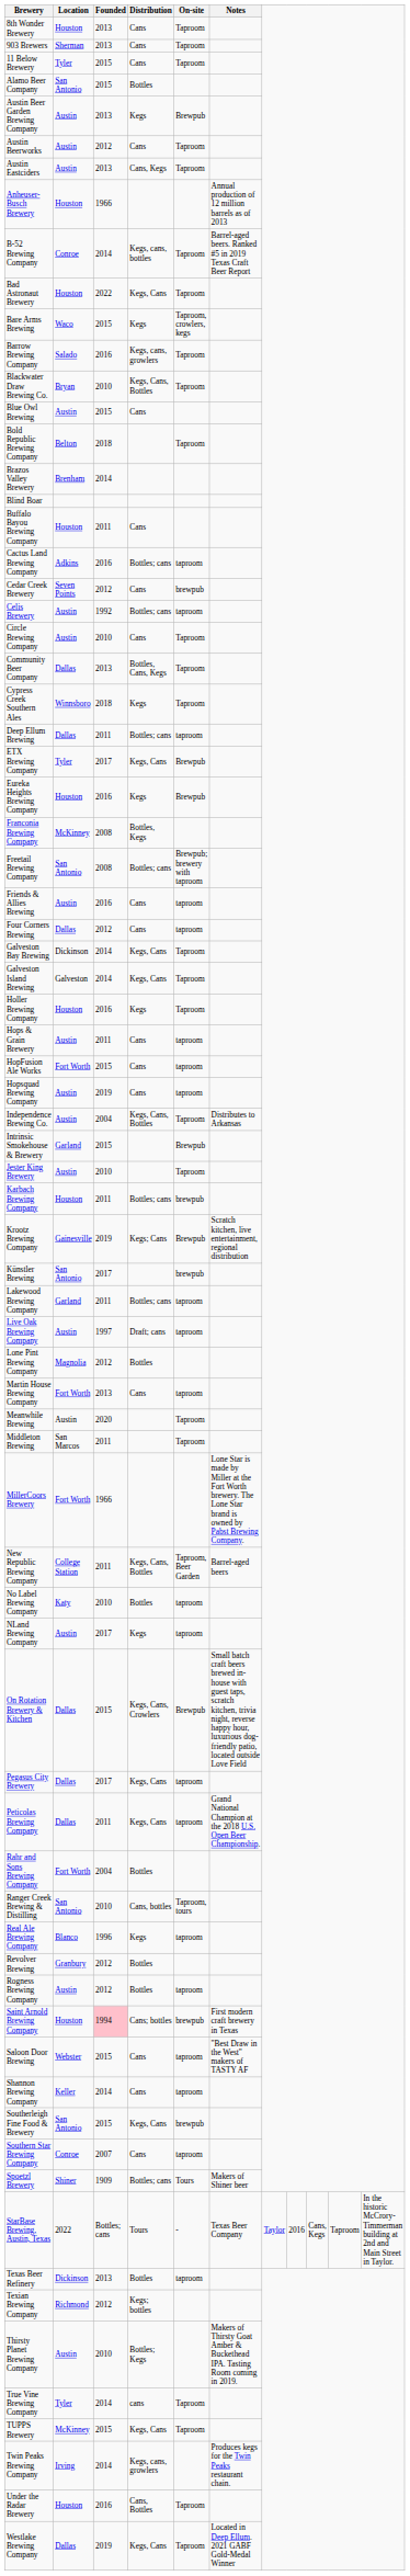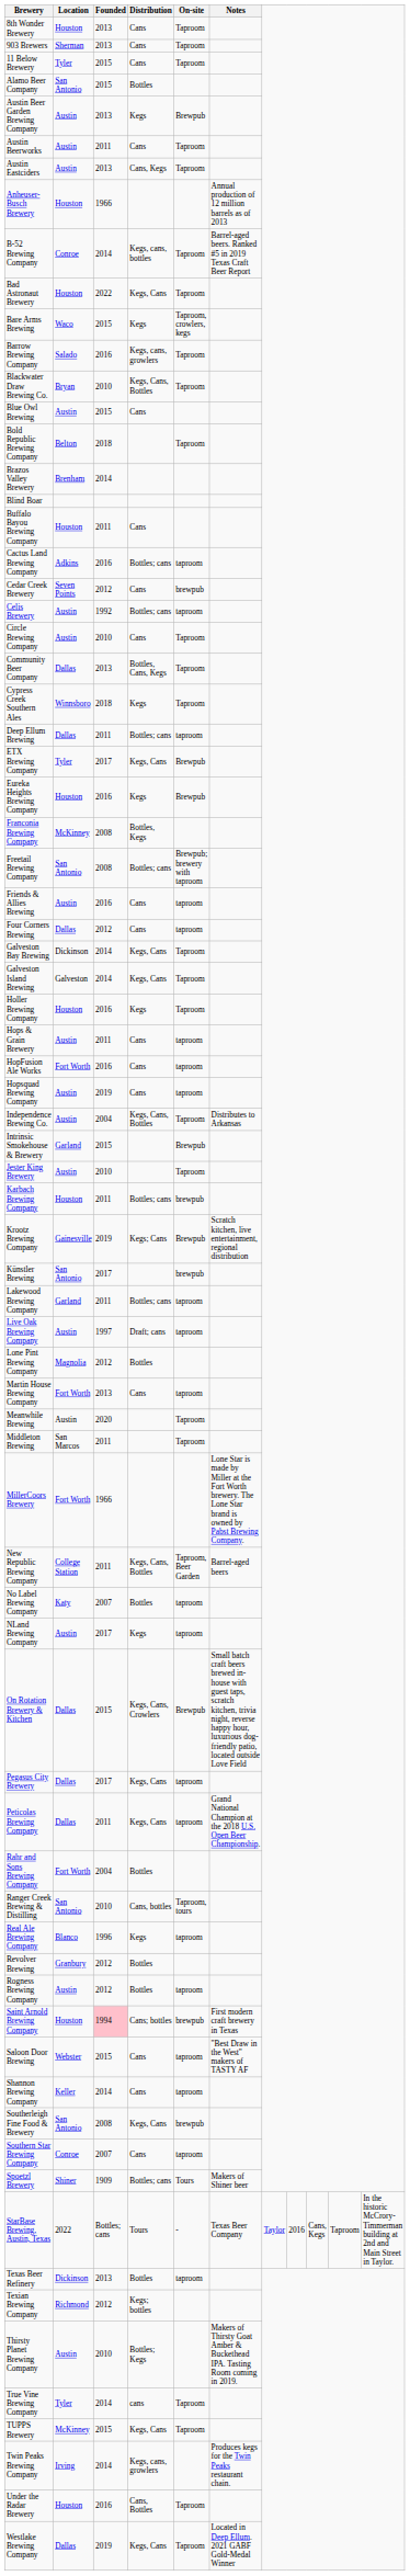Austin Beerworks | Founded: 2012 -> 2011
HopFusion Ale Works | Founded: 2015 -> 2016
No Label Brewing Company | Founded: 2010 -> 2007
Southerleigh Fine Food & Brewery | Founded: 2015 -> 2008
